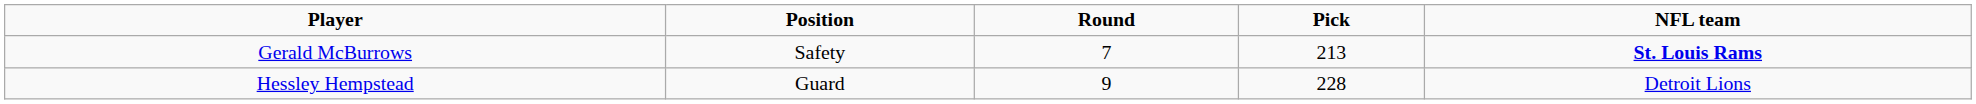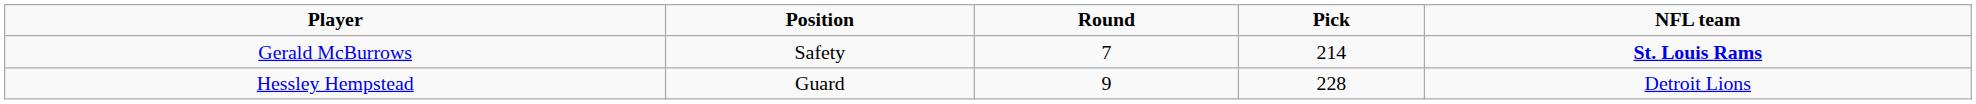Gerald McBurrows | Pick: 213 -> 214
